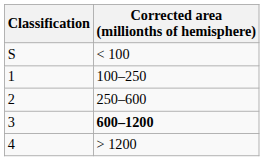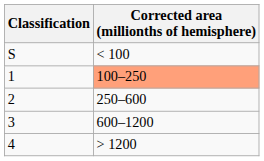1 | Corrected area (millionths of hemisphere): no background -> lightsalmon background
3 | Corrected area (millionths of hemisphere): bold -> normal
